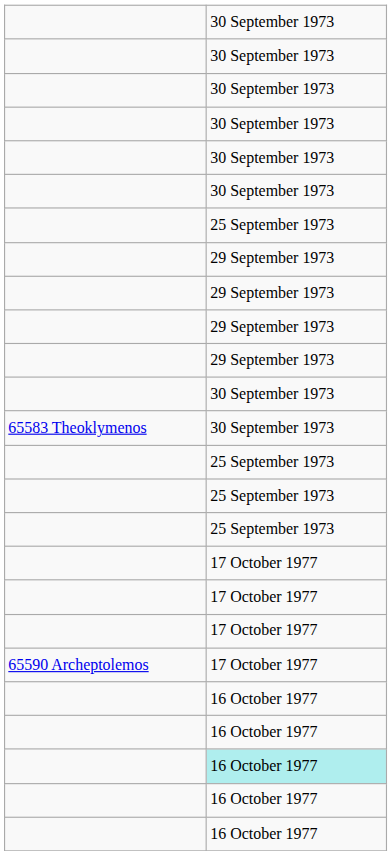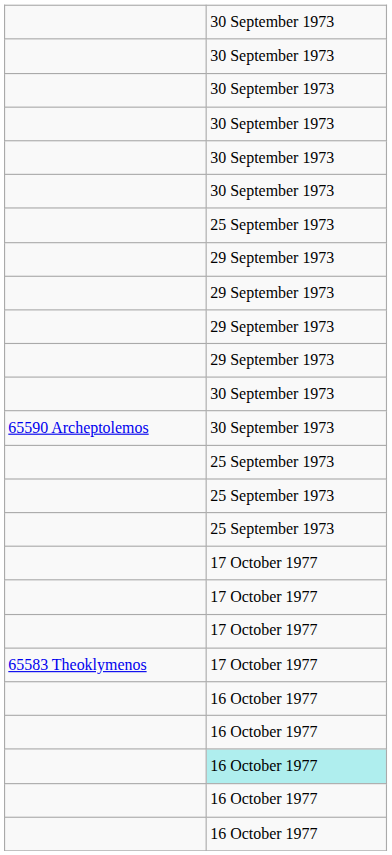row 13 | column 1: 65583 Theoklymenos -> 65590 Archeptolemos
row 20 | column 1: 65590 Archeptolemos -> 65583 Theoklymenos
